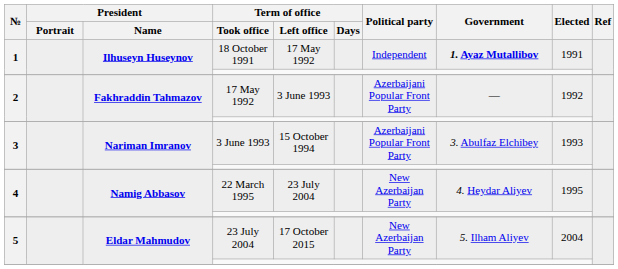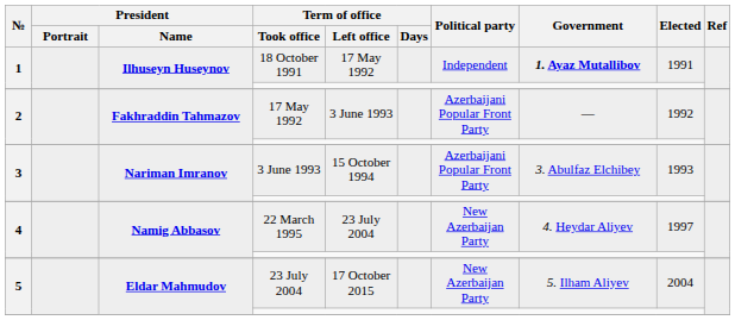22 March 1995 | Elected: 1995 -> 1997
